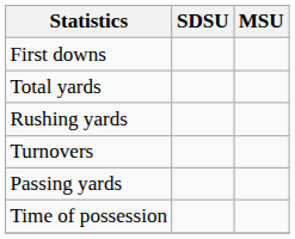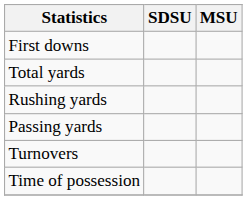rows swapped: Passing yards <-> Turnovers
